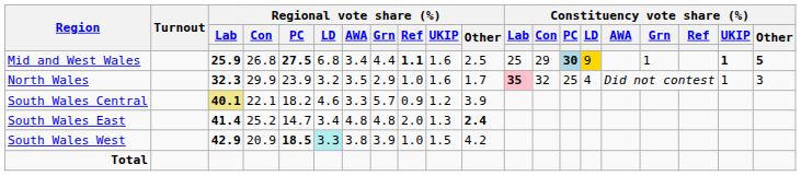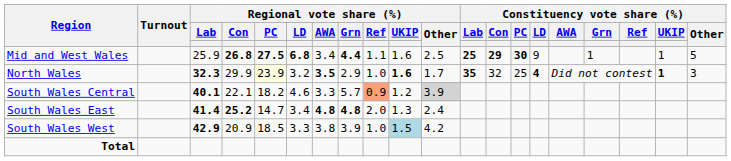Mid and West Wales | Regional vote share (%) / Lab: bold -> normal
Mid and West Wales | Regional vote share (%) / Con: normal -> bold
Mid and West Wales | Regional vote share (%) / LD: normal -> bold
Mid and West Wales | Regional vote share (%) / Grn: normal -> bold
Mid and West Wales | Regional vote share (%) / Ref: bold -> normal
Mid and West Wales | Constituency vote share (%) / Lab: normal -> bold
Mid and West Wales | Constituency vote share (%) / Con: normal -> bold
Mid and West Wales | Constituency vote share (%) / PC: lightblue background -> no background
Mid and West Wales | Constituency vote share (%) / LD: gold background -> no background
Mid and West Wales | Constituency vote share (%) / UKIP: bold -> normal
Mid and West Wales | Constituency vote share (%) / Other: bold -> normal
North Wales | Regional vote share (%) / PC: no background -> lightyellow background
North Wales | Regional vote share (%) / AWA: normal -> bold
North Wales | Regional vote share (%) / UKIP: normal -> bold
North Wales | Constituency vote share (%) / Lab: pink background -> no background
North Wales | Constituency vote share (%) / LD: normal -> bold
North Wales | Constituency vote share (%) / UKIP: normal -> bold
South Wales Central | Regional vote share (%) / Lab: khaki background -> no background
South Wales Central | Regional vote share (%) / Ref: no background -> lightsalmon background
South Wales Central | Regional vote share (%) / Other: no background -> lightgrey background
South Wales East | Regional vote share (%) / Con: normal -> bold
South Wales East | Regional vote share (%) / AWA: normal -> bold
South Wales East | Regional vote share (%) / Grn: normal -> bold
South Wales East | Regional vote share (%) / Other: bold -> normal
South Wales West | Regional vote share (%) / PC: bold -> normal
South Wales West | Regional vote share (%) / LD: paleturquoise background -> no background
South Wales West | Regional vote share (%) / UKIP: no background -> lightblue background
